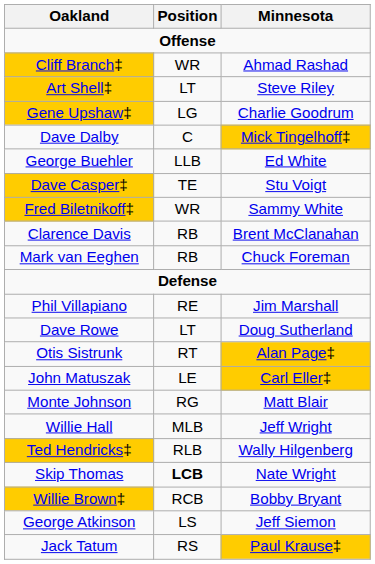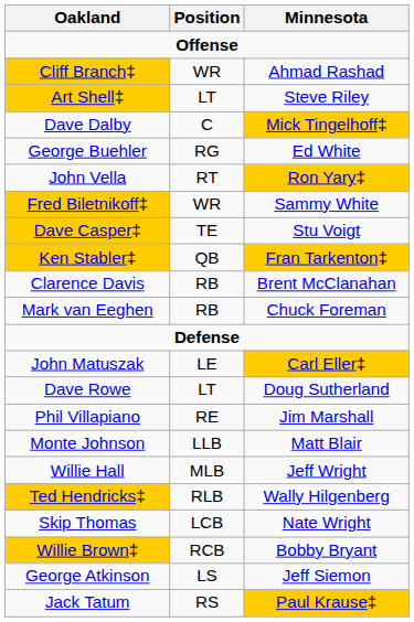- row: Gene Upshaw‡ | LG | Charlie Goodrum
George Buehler | Position: LLB -> RG
+ row: John Vella | RT | Ron Yary‡
rows swapped: Dave Casper‡ <-> Fred Biletnikoff‡
+ row: Ken Stabler‡ | QB | Fran Tarkenton‡
rows swapped: John Matuszak <-> Phil Villapiano
- row: Otis Sistrunk | RT | Alan Page‡
Monte Johnson | Position: RG -> LLB
Skip Thomas | Position: bold -> normal
